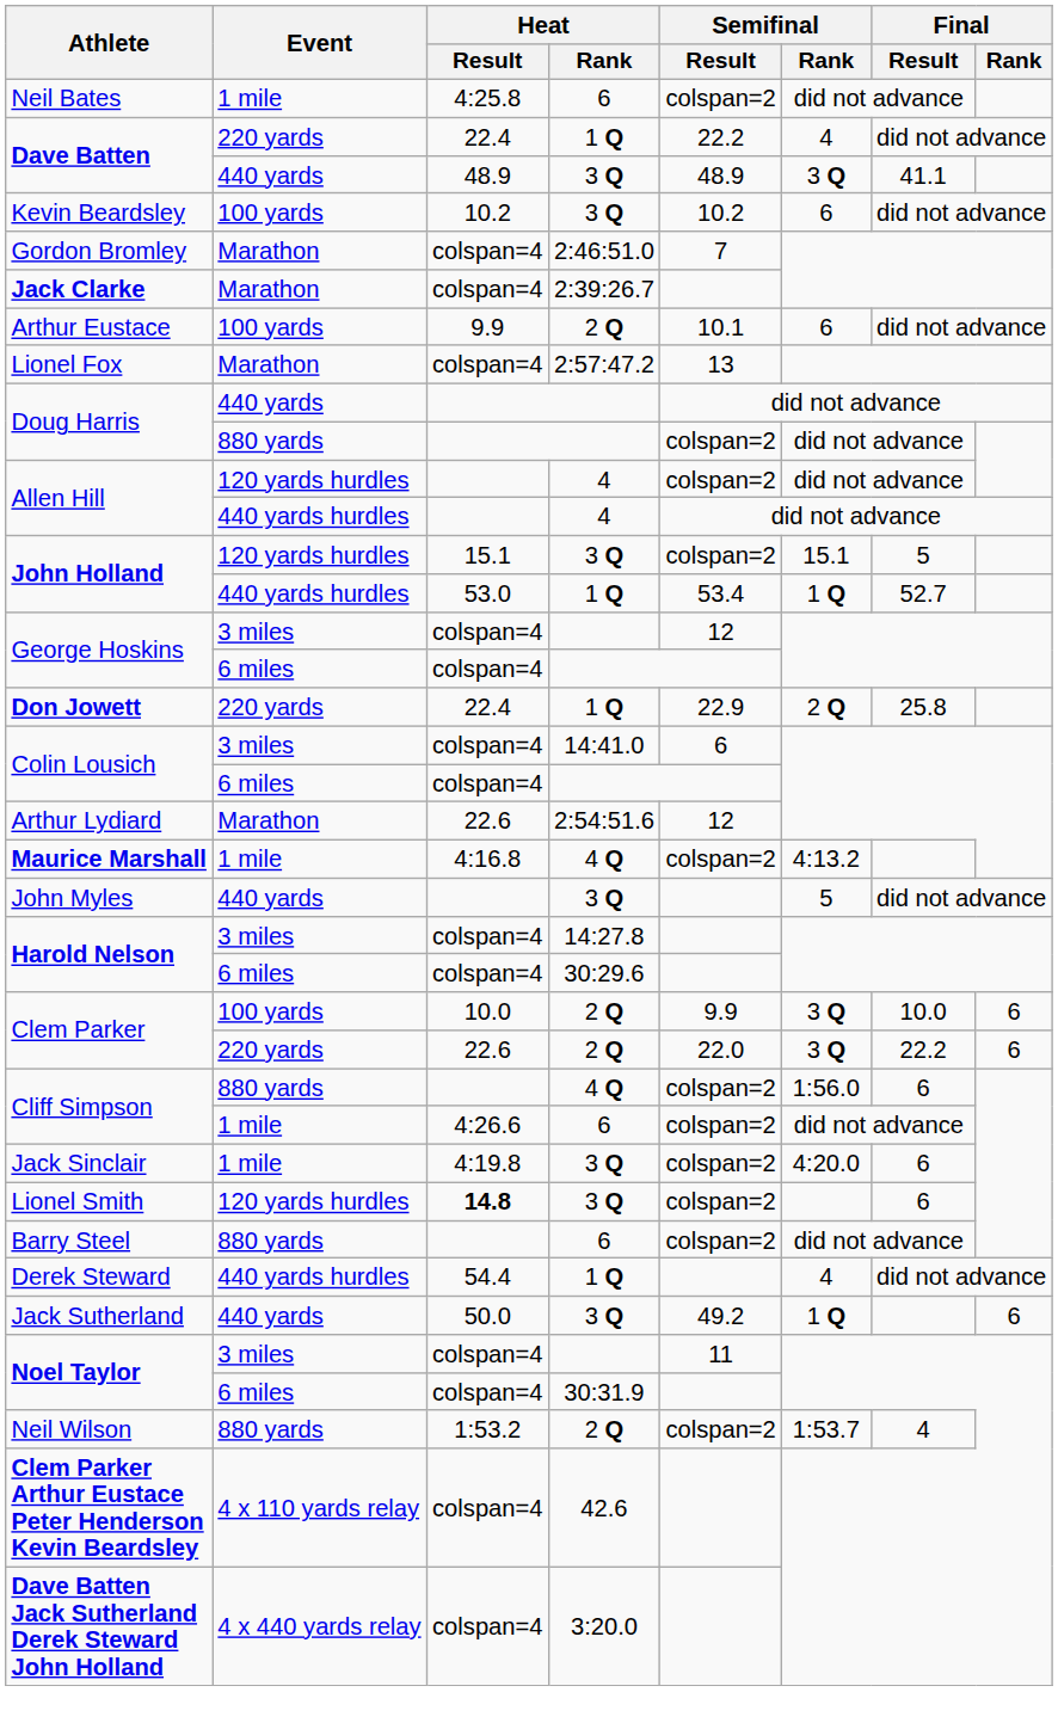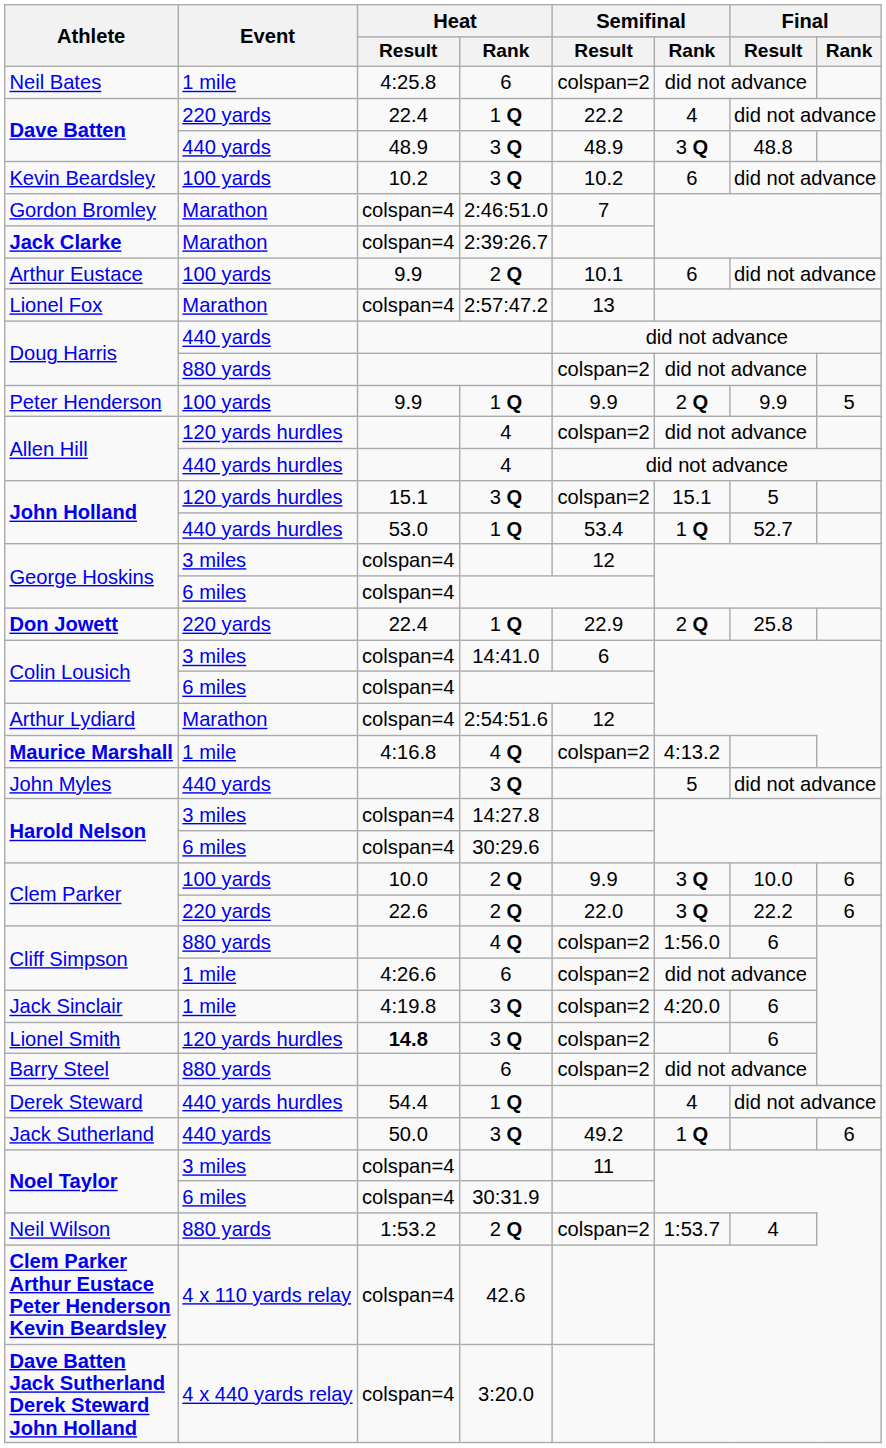Dave Batten / 440 yards | Final / Result: 41.1 -> 48.8
+ row: Peter Henderson | 100 yards | 9.9 | 1 Q | 9.9 | 2 Q | 9.9 | 5
Arthur Lydiard | Heat / Result: 22.6 -> colspan=4
